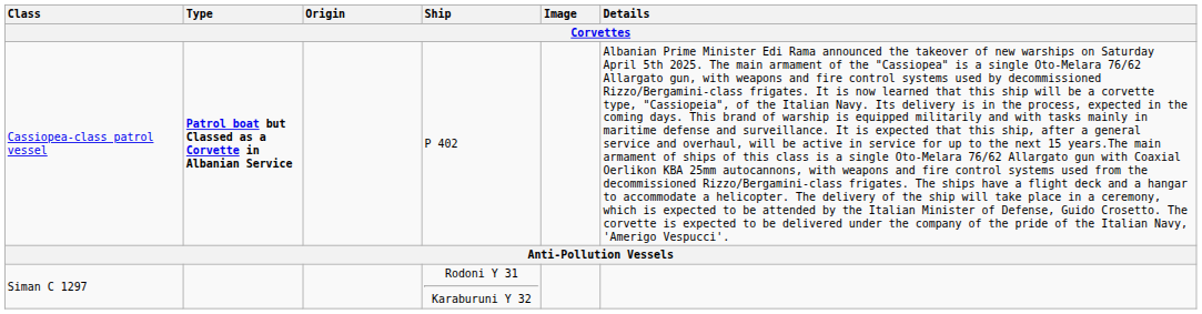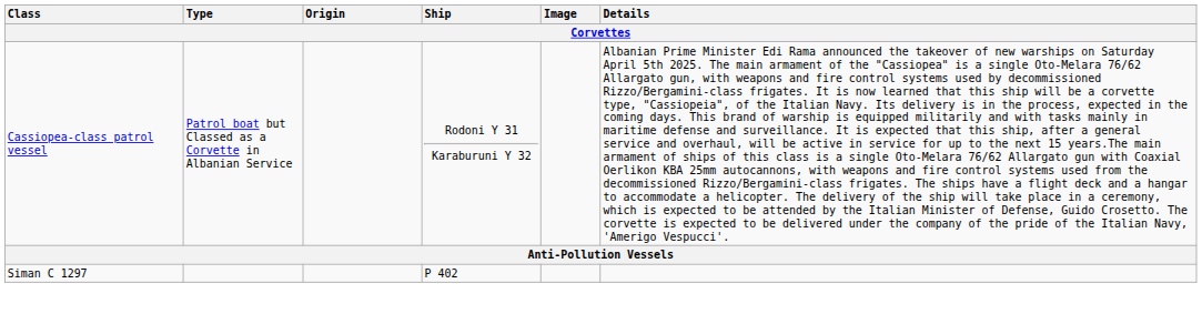Cassiopea-class patrol vessel | Type: bold -> normal
Cassiopea-class patrol vessel | Ship: P 402 -> Rodoni Y 31 Karaburuni Y 32
Siman C 1297 | Ship: Rodoni Y 31 Karaburuni Y 32 -> P 402
